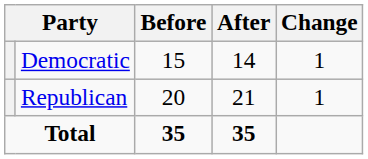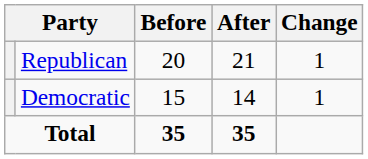rows swapped: Republican <-> Democratic
